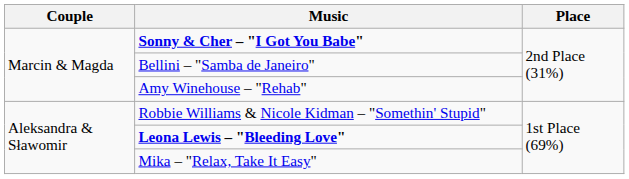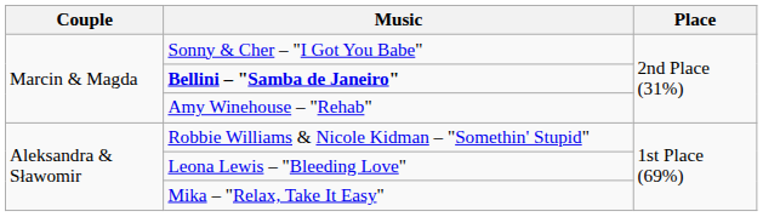Sonny & Cher – "I Got You Babe" | Music: bold -> normal
Bellini – "Samba de Janeiro" | Music: normal -> bold
Leona Lewis – "Bleeding Love" | Music: bold -> normal
